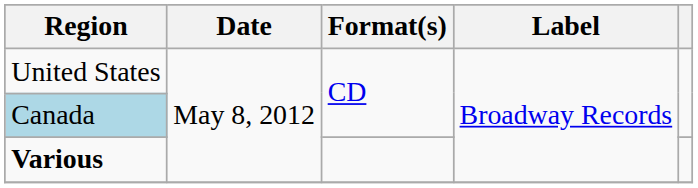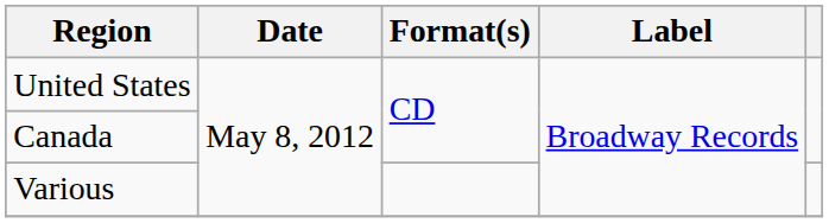Canada | Region: lightblue background -> no background
Various | Region: bold -> normal
